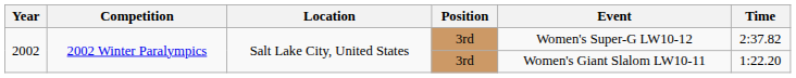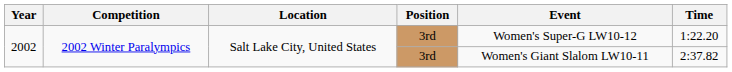row 2 | Time: 2:37.82 -> 1:22.20
row 3 | Time: 1:22.20 -> 2:37.82
